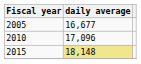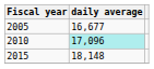2010 | daily average: no background -> paleturquoise background
2015 | daily average: khaki background -> no background
